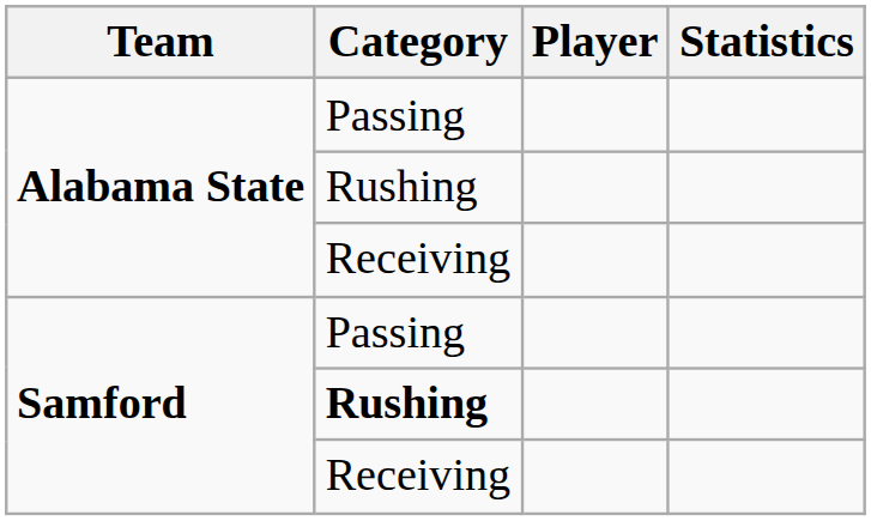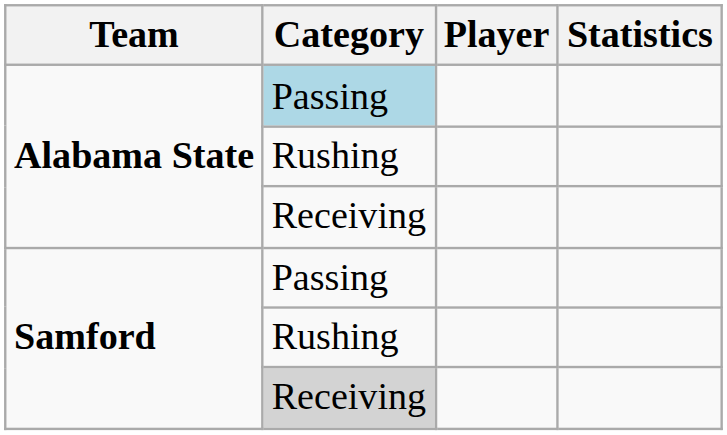Alabama State / Passing | Category: no background -> lightblue background
Samford / Rushing | Category: bold -> normal
Samford / Receiving | Category: no background -> lightgrey background
